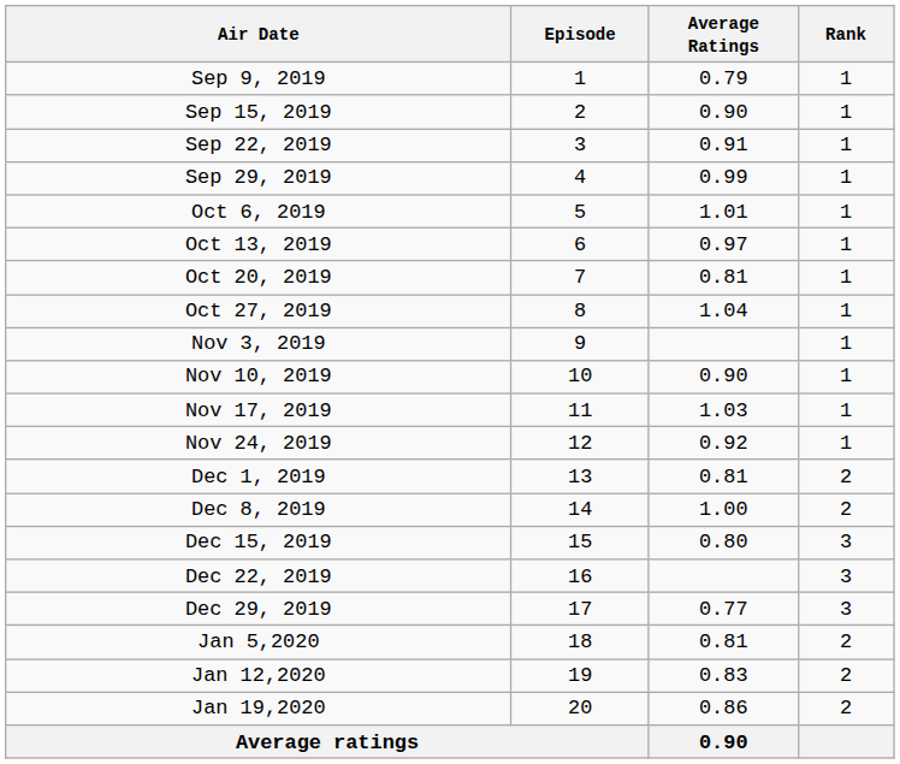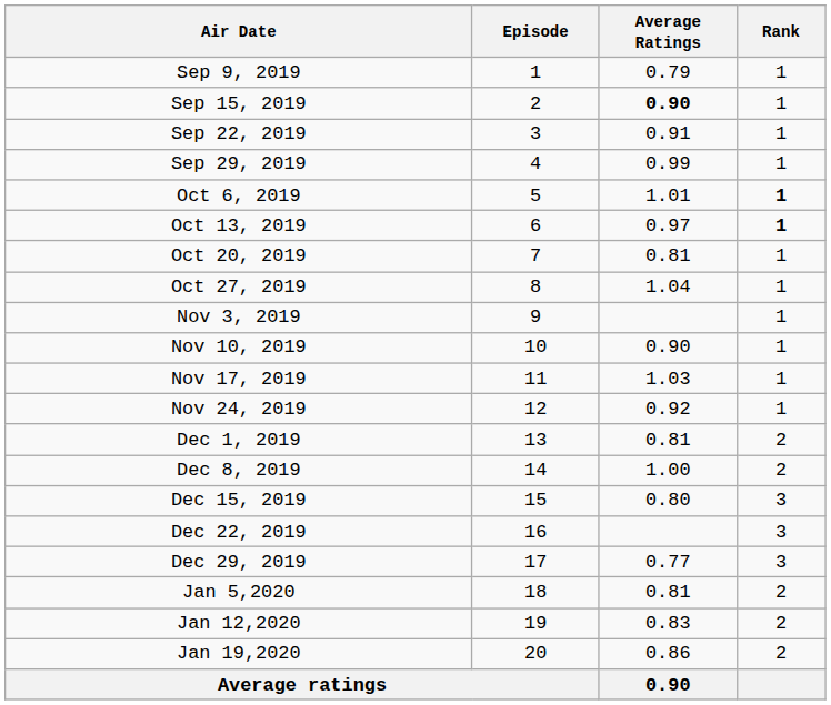Sep 15, 2019 | Average Ratings: normal -> bold
Oct 6, 2019 | Rank: normal -> bold
Oct 13, 2019 | Rank: normal -> bold
